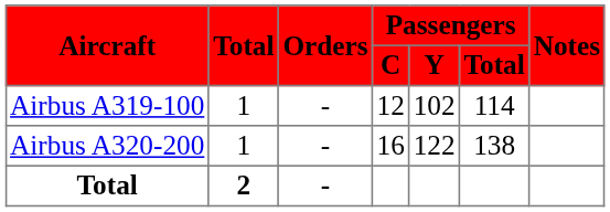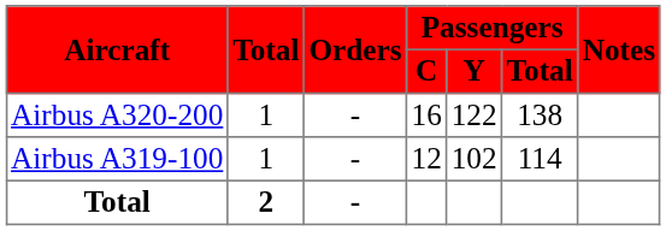rows swapped: Airbus A319-100 <-> Airbus A320-200
